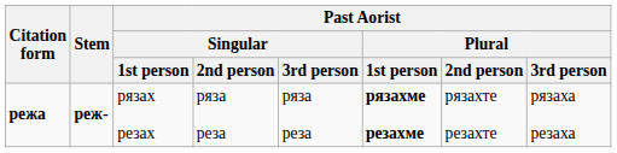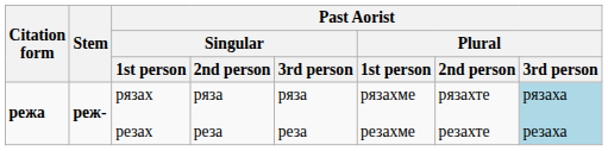режа | Past Aorist / Plural / 1st person: bold -> normal
режа | Past Aorist / Plural / 3rd person: no background -> lightblue background
